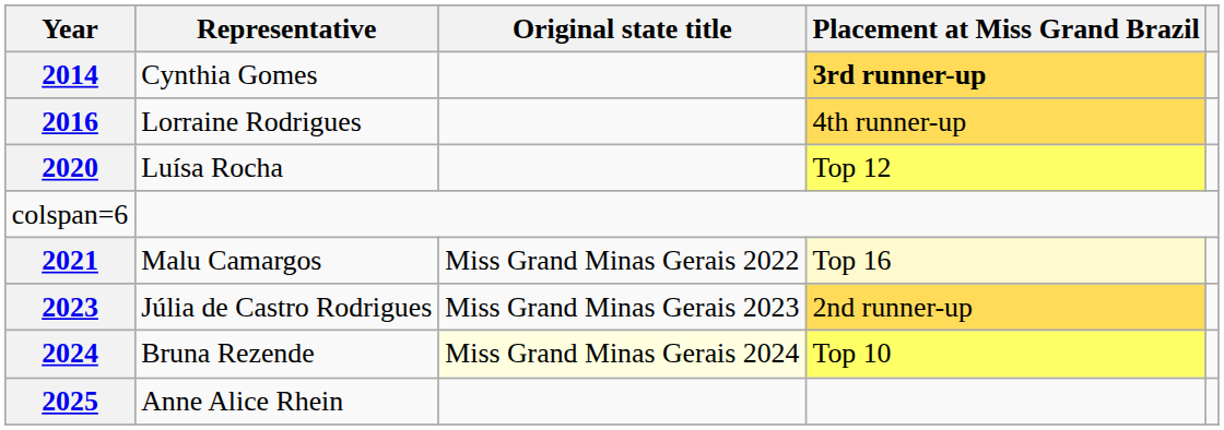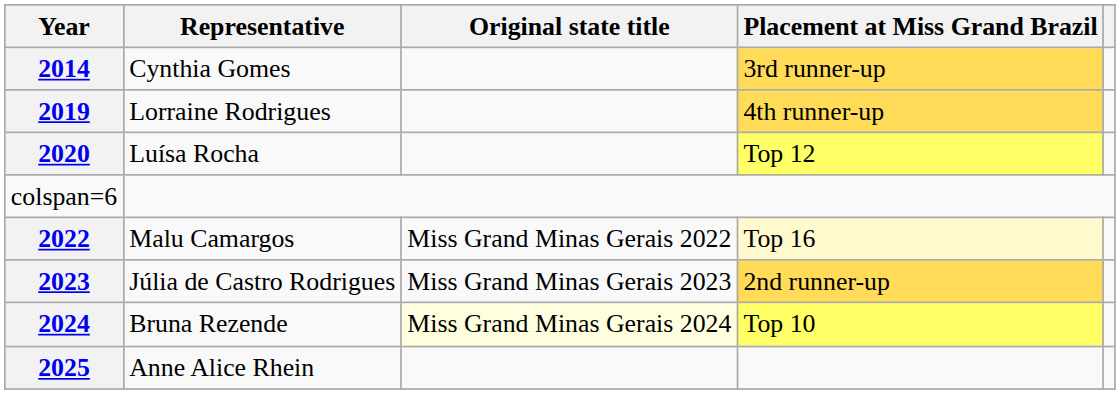Cynthia Gomes | Placement at Miss Grand Brazil: bold -> normal
Lorraine Rodrigues | Year: 2016 -> 2019
Malu Camargos | Year: 2021 -> 2022
